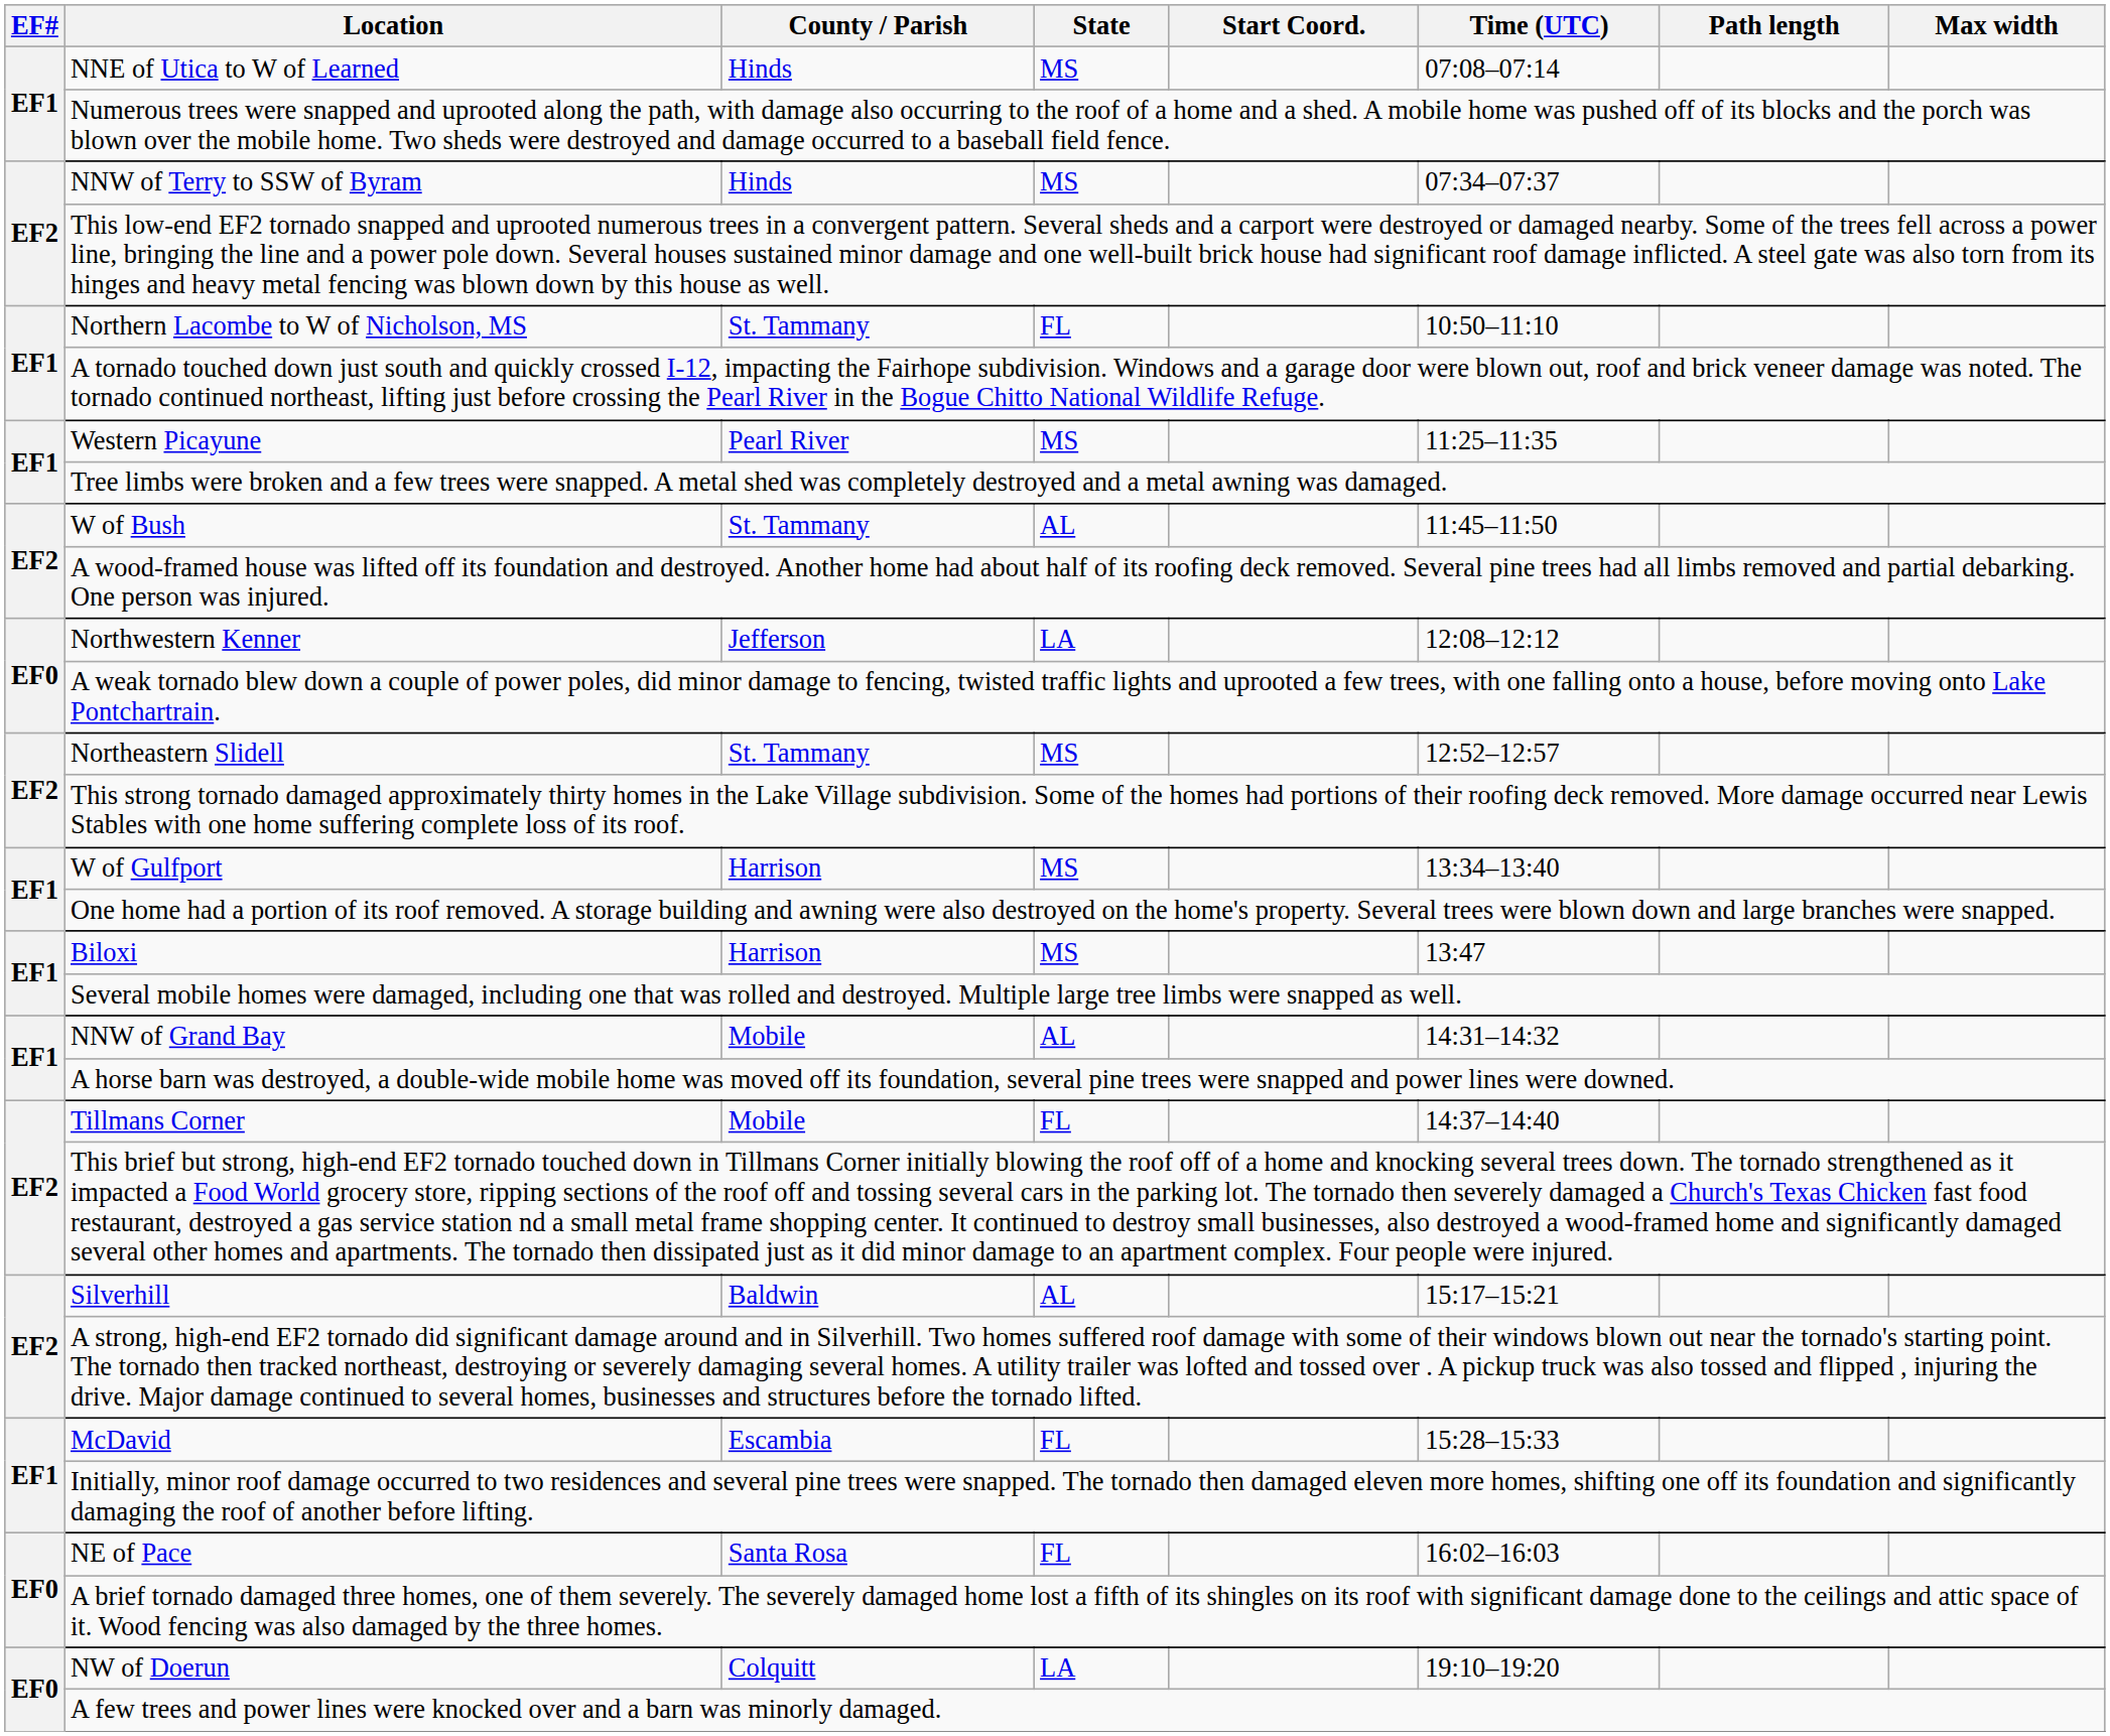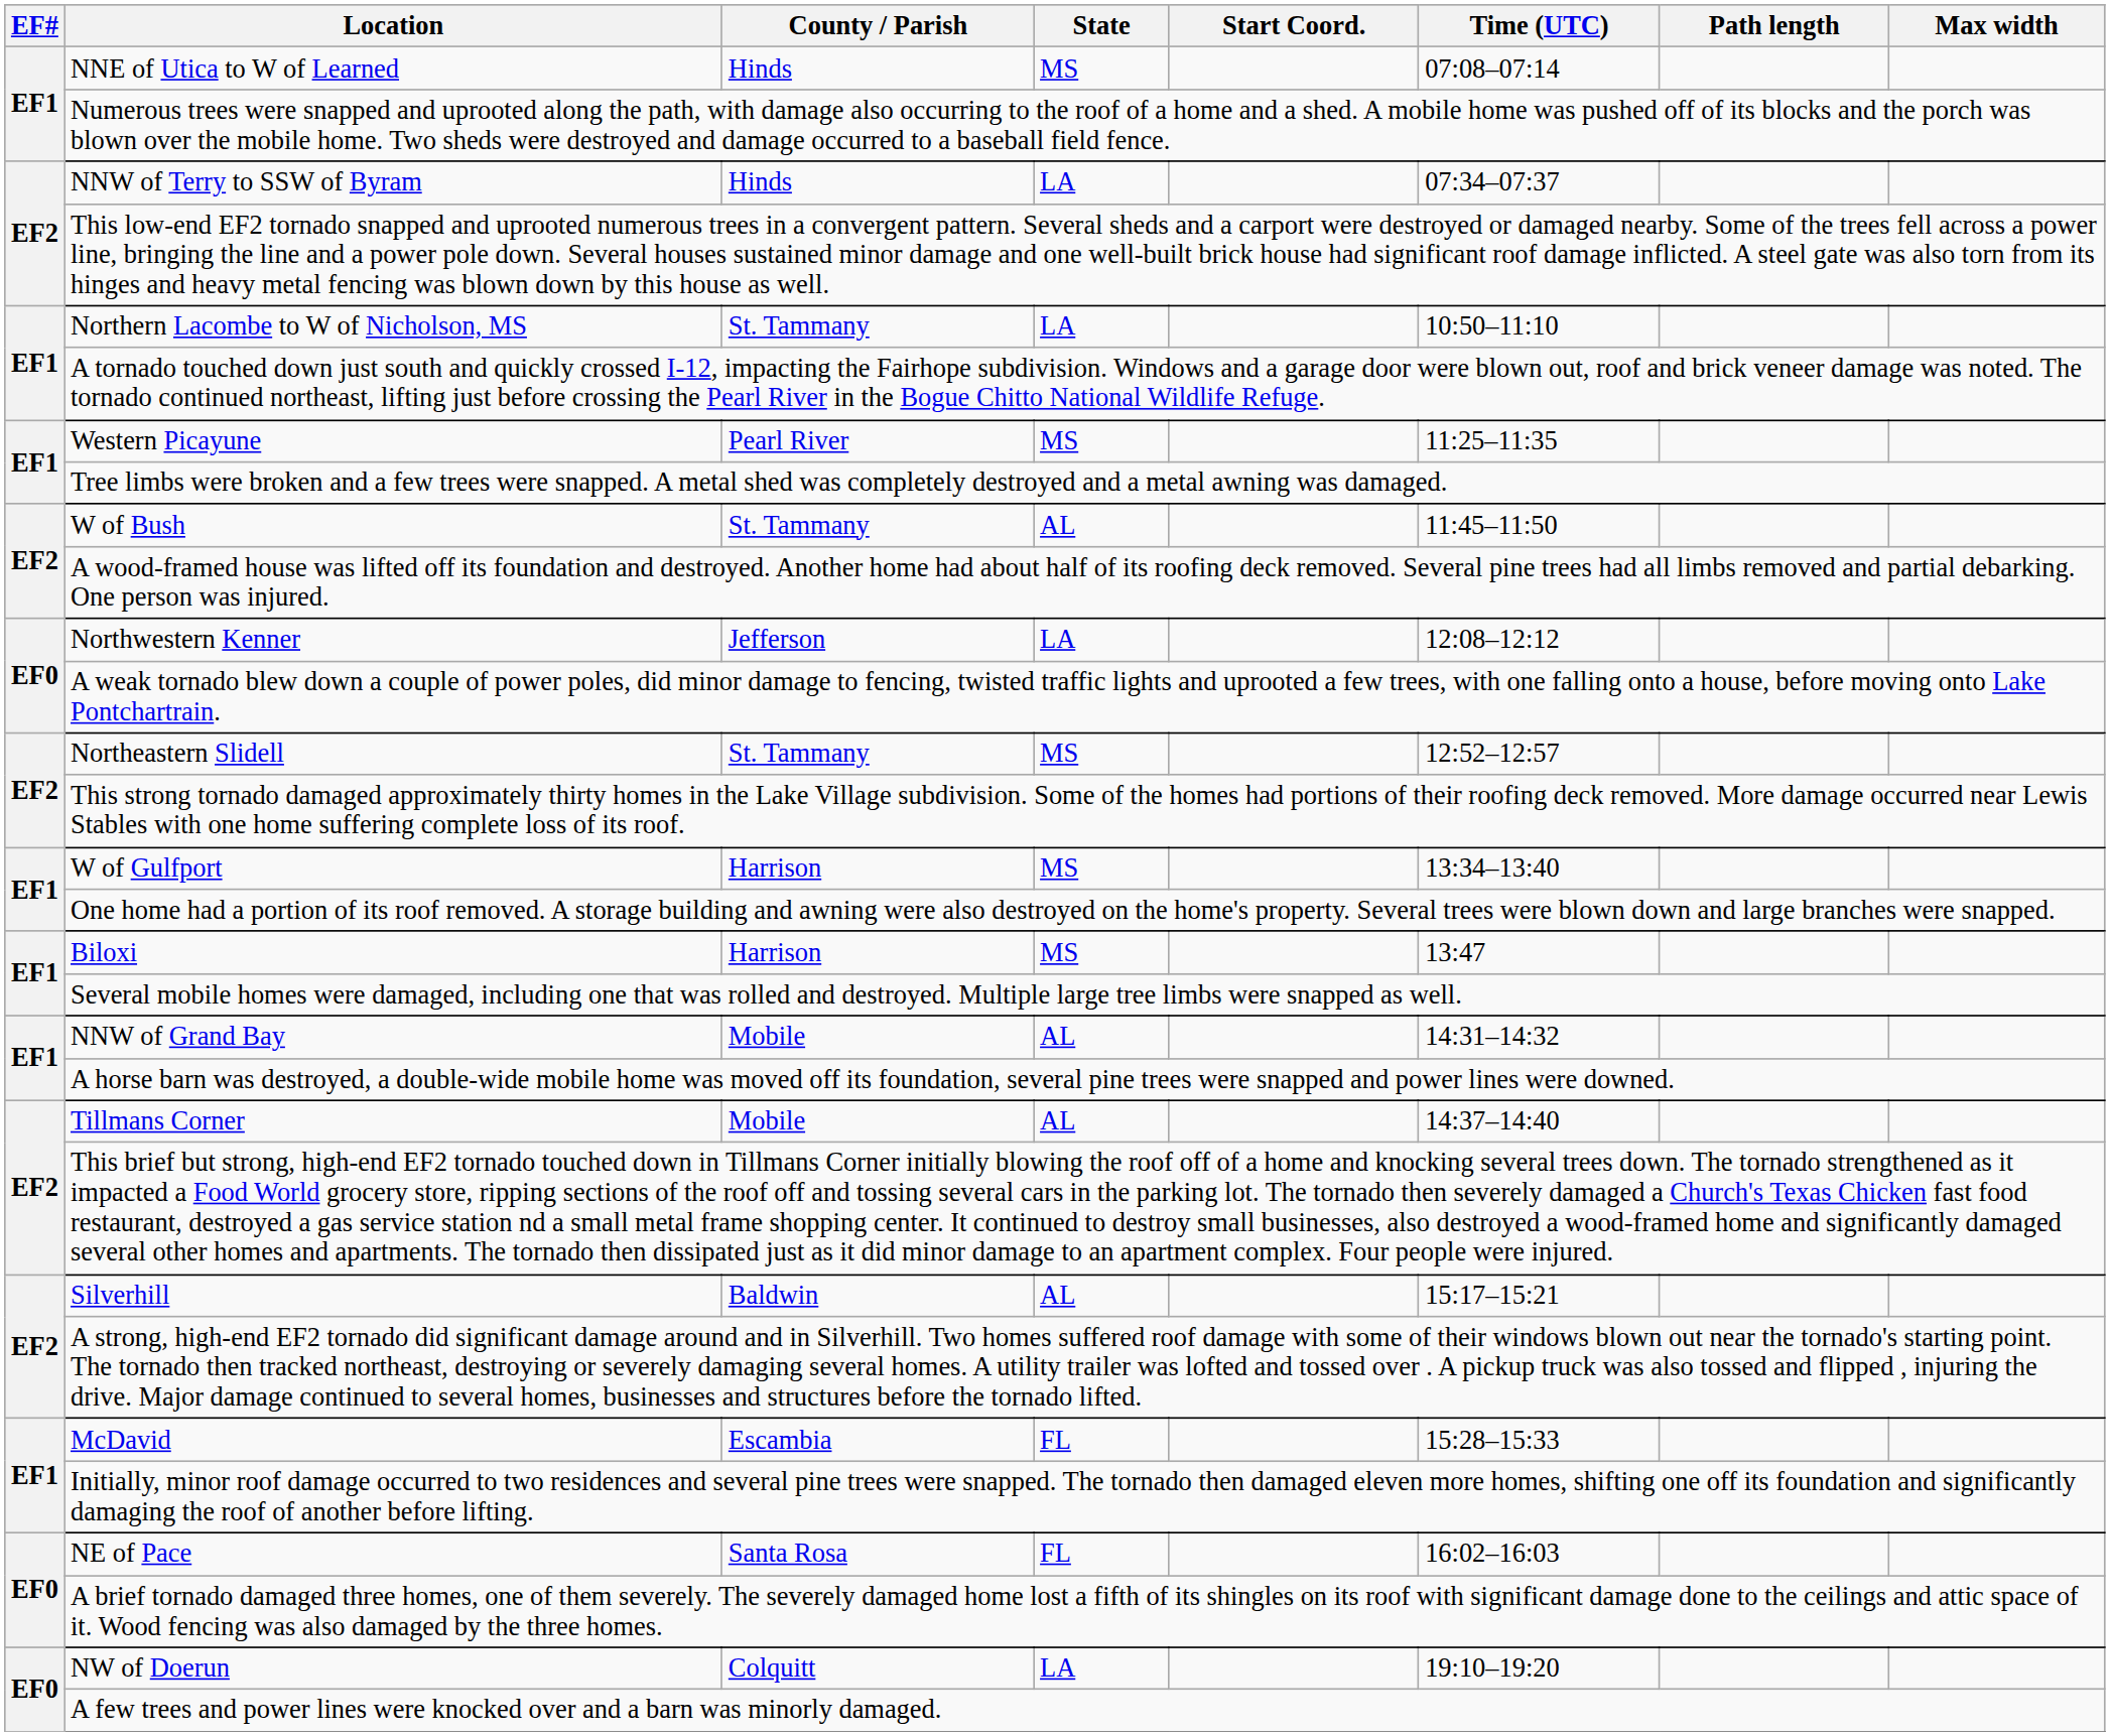NNW of Terry to SSW of Byram | State: MS -> LA
Northern Lacombe to W of Nicholson, MS | State: FL -> LA
Tillmans Corner | State: FL -> AL
